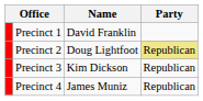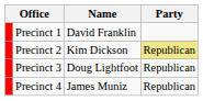Precinct 2 | Name: Doug Lightfoot -> Kim Dickson
Precinct 3 | Name: Kim Dickson -> Doug Lightfoot
